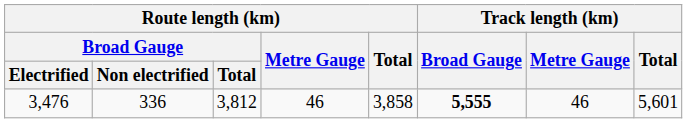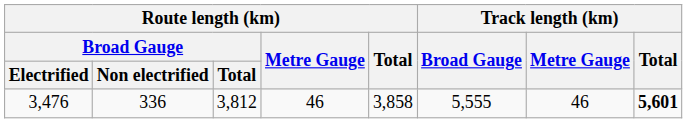3,476 | Track length (km) / Broad Gauge: bold -> normal
3,476 | Track length (km) / Total: normal -> bold
